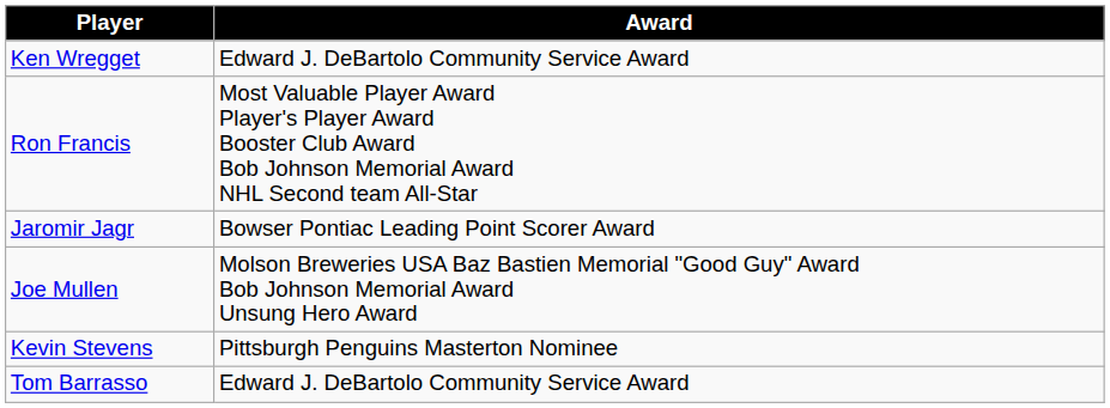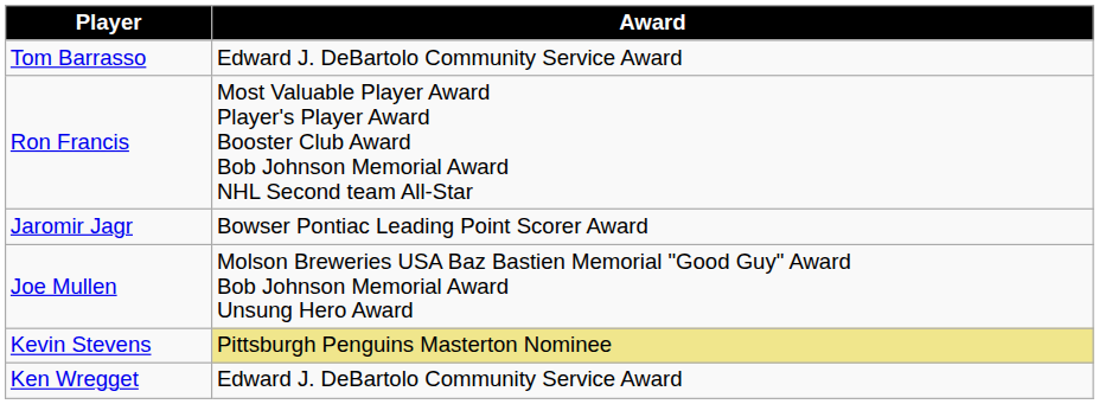rows swapped: Tom Barrasso <-> Ken Wregget
Kevin Stevens | Award: no background -> khaki background
